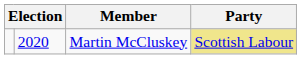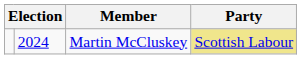Martin McCluskey | column 2: 2020 -> 2024
